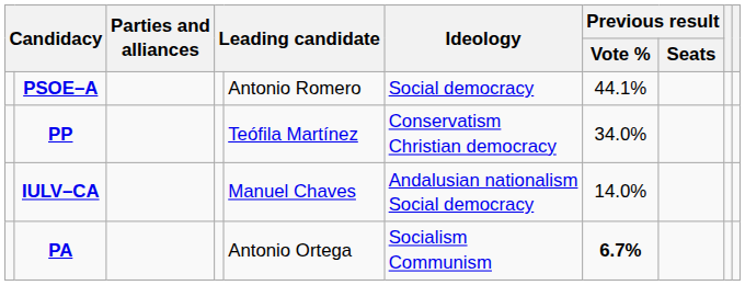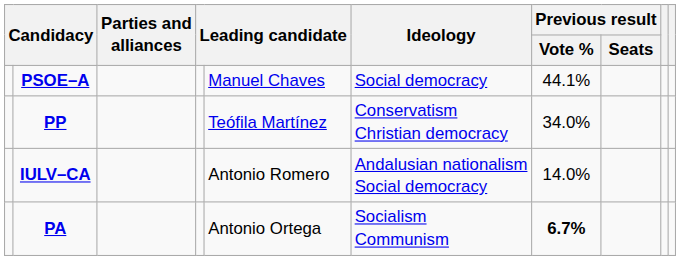PSOE–A | column 5: Antonio Romero -> Manuel Chaves
IULV–CA | column 5: Manuel Chaves -> Antonio Romero
